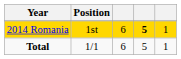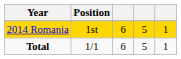2014 Romania | column 4: bold -> normal
